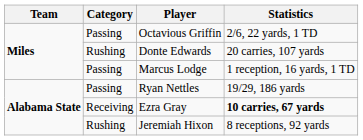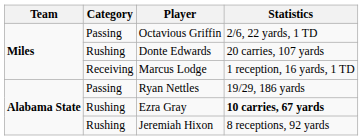Marcus Lodge | Category: Passing -> Receiving
Ezra Gray | Category: Receiving -> Rushing
